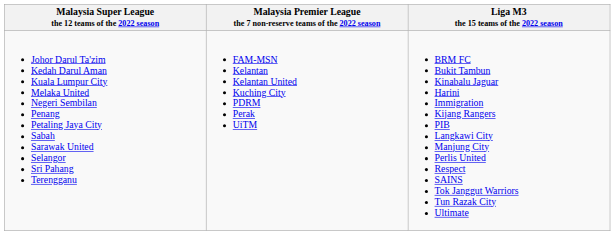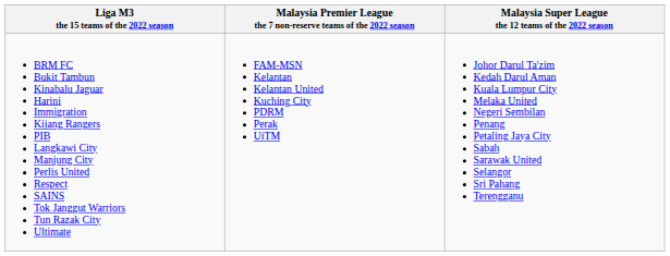columns swapped: Malaysia Super League the 12 teams of the 2022 season <-> Liga M3 the 15 teams of the 2022 season
